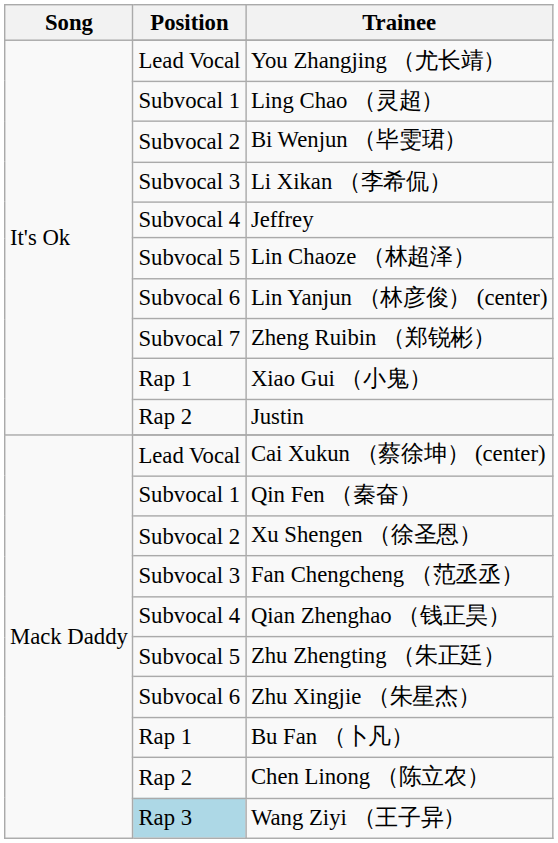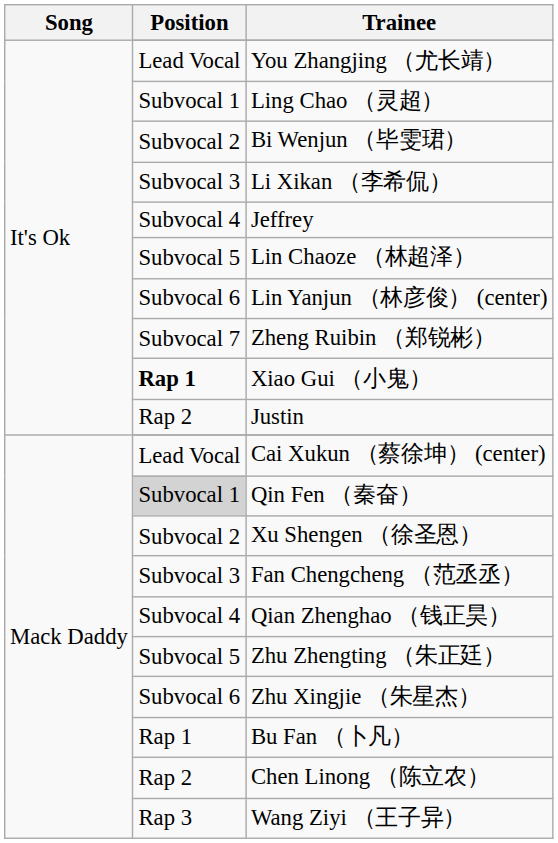Xiao Gui （小鬼） | Position: normal -> bold
Qin Fen （秦奋） | Position: no background -> lightgrey background
Wang Ziyi （王子异） | Position: lightblue background -> no background
